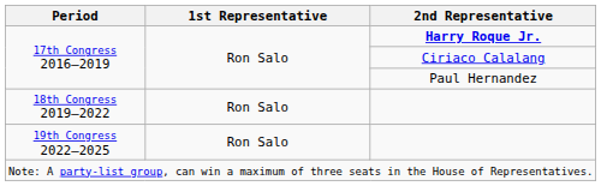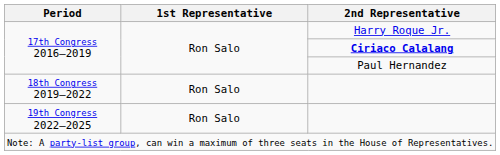Harry Roque Jr. | 2nd Representative: bold -> normal
Ciriaco Calalang | 2nd Representative: normal -> bold
